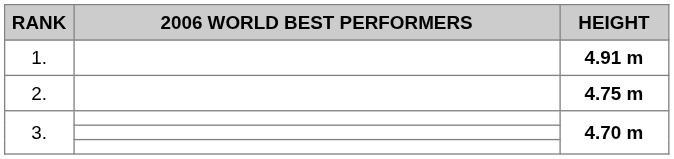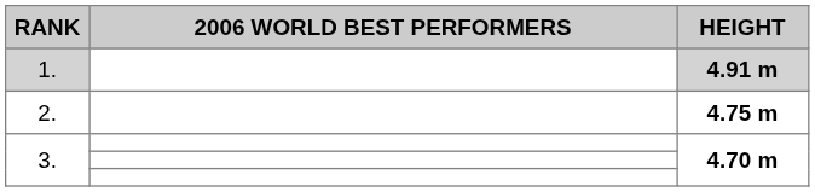1. | RANK: no background -> lightgrey background
1. | HEIGHT: no background -> lightgrey background
